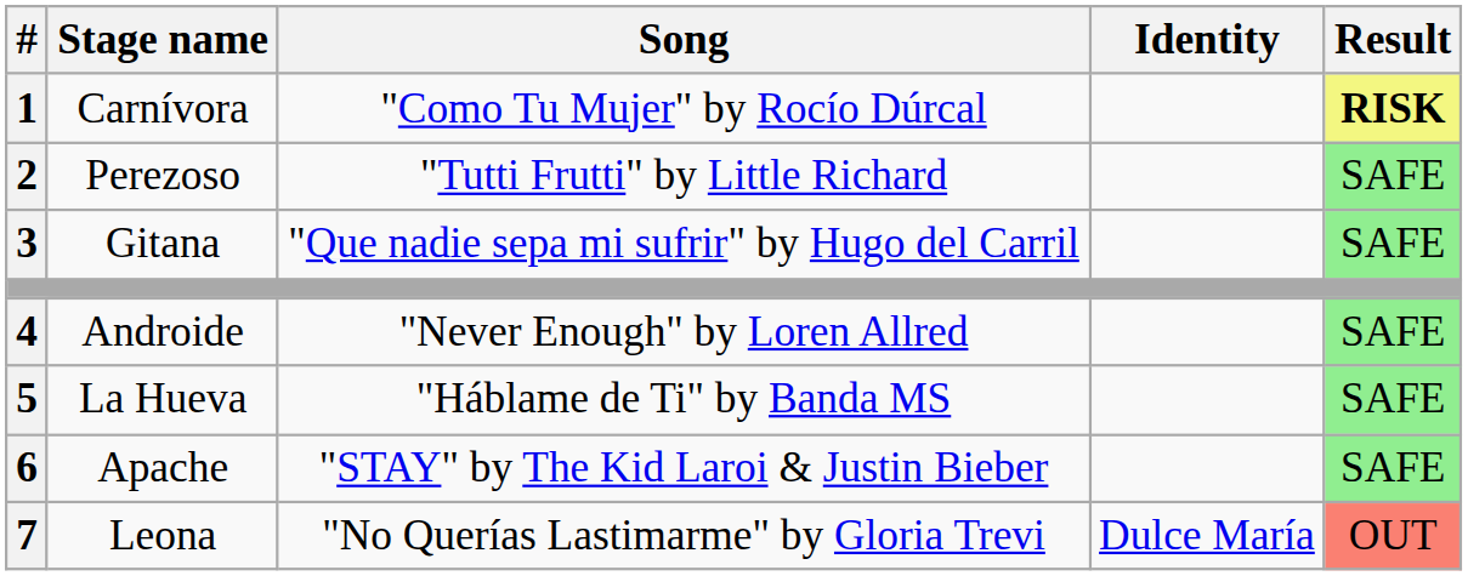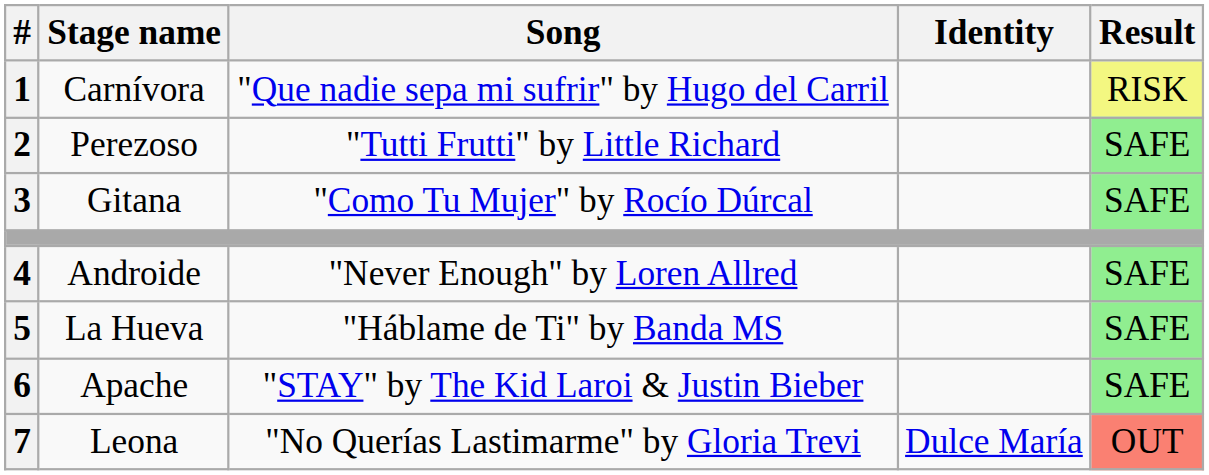Carnívora | Song: "Como Tu Mujer" by Rocío Dúrcal -> "Que nadie sepa mi sufrir" by Hugo del Carril
Carnívora | Result: bold -> normal
Gitana | Song: "Que nadie sepa mi sufrir" by Hugo del Carril -> "Como Tu Mujer" by Rocío Dúrcal
